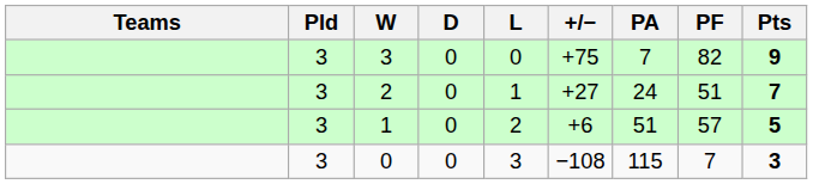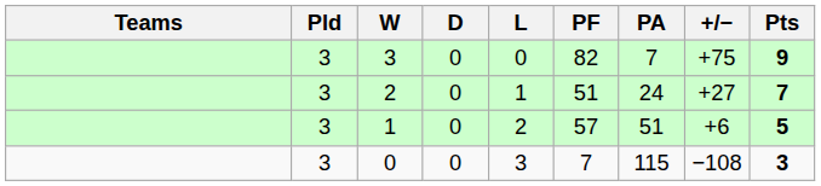columns swapped: PF <-> +/−
